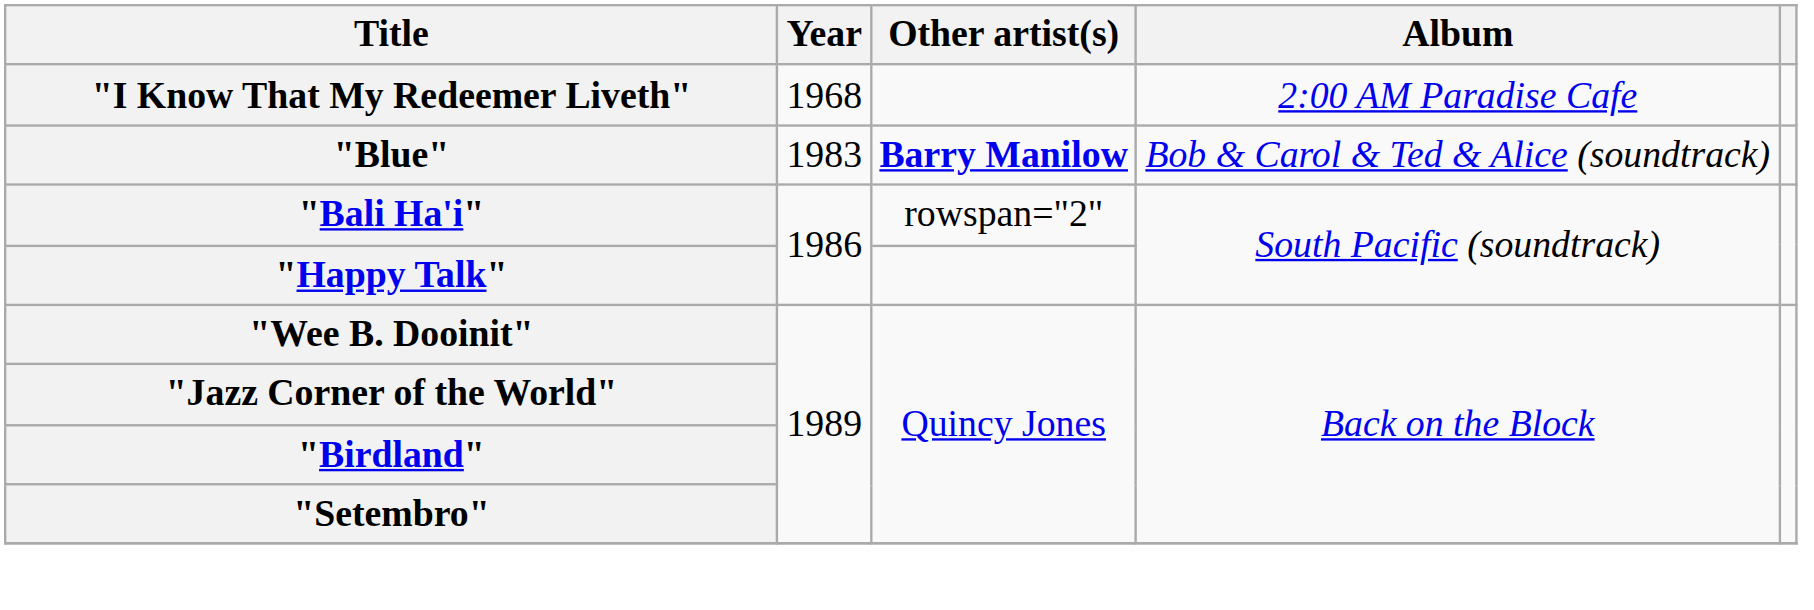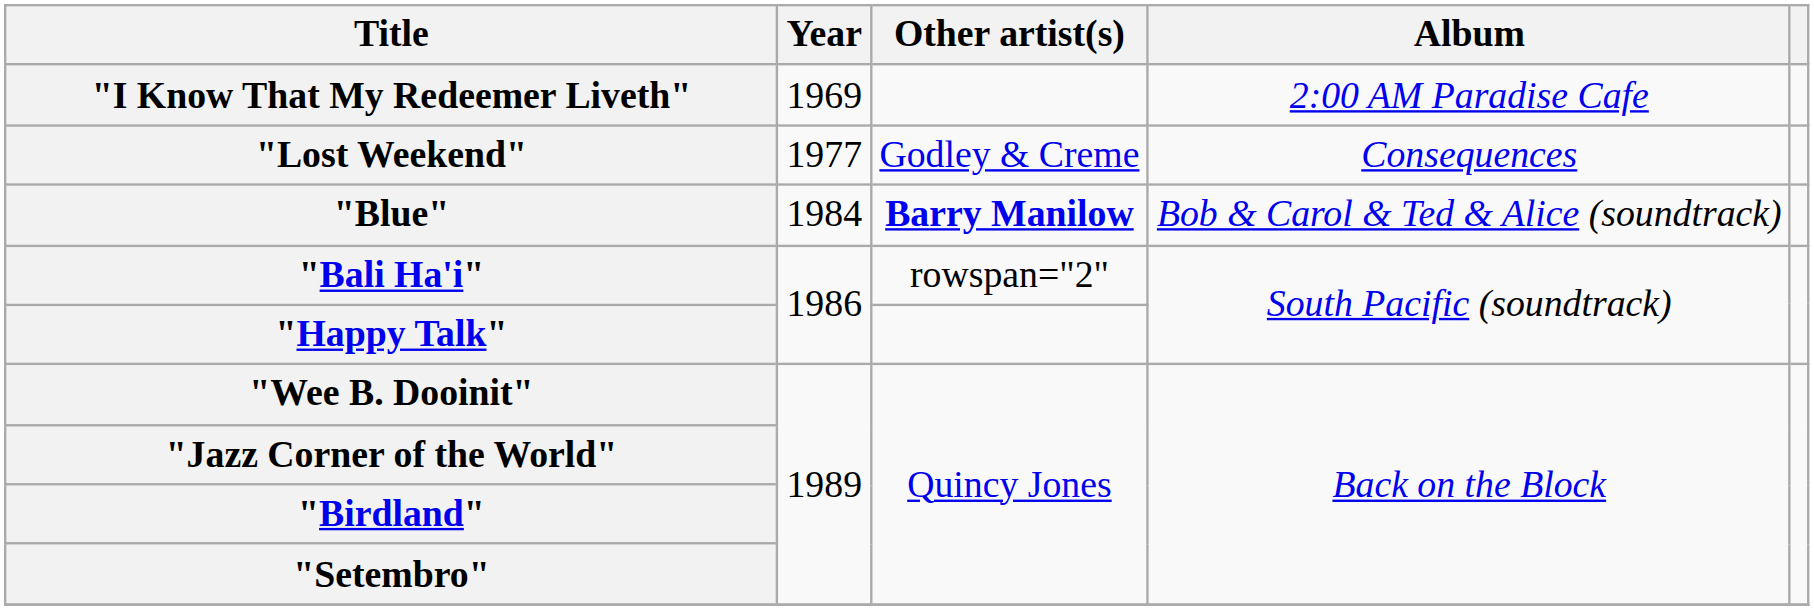"I Know That My Redeemer Liveth" | Year: 1968 -> 1969
+ row: "Lost Weekend" | 1977 | Godley & Creme | Consequences
"Blue" | Year: 1983 -> 1984
